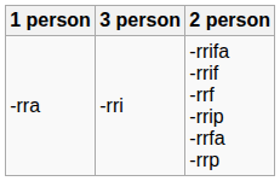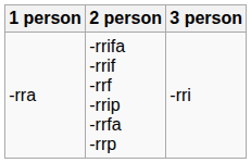columns swapped: 2 person <-> 3 person
